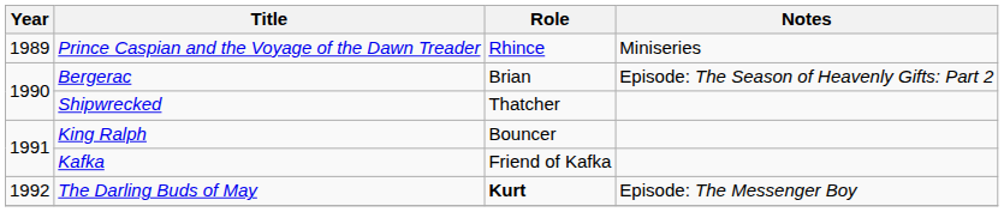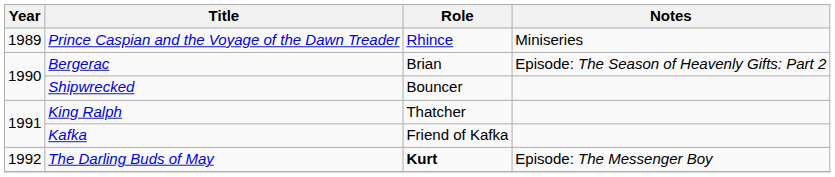Shipwrecked | Role: Thatcher -> Bouncer
King Ralph | Role: Bouncer -> Thatcher
